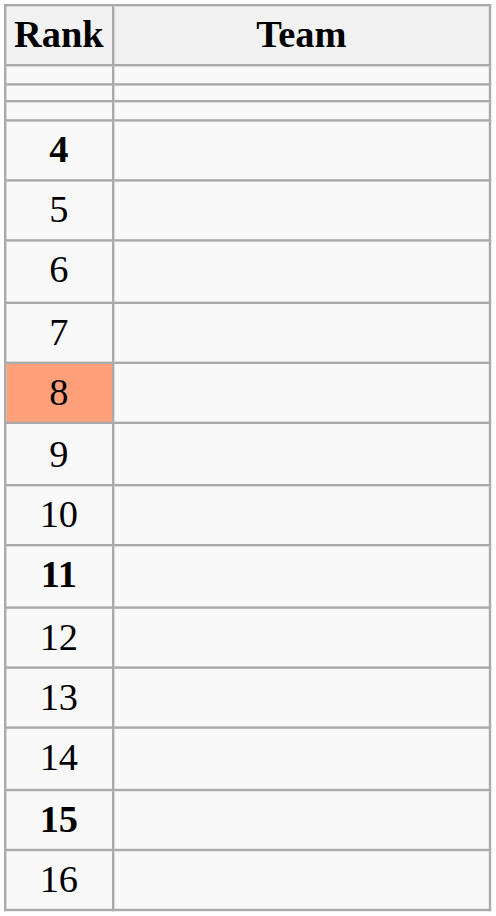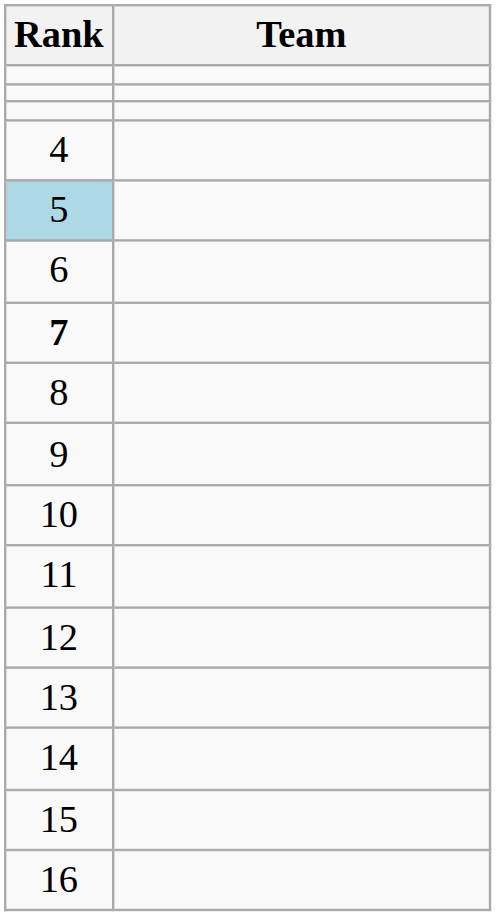row 5 | Rank: bold -> normal
row 6 | Rank: no background -> lightblue background
row 8 | Rank: normal -> bold
row 9 | Rank: lightsalmon background -> no background
row 12 | Rank: bold -> normal
row 16 | Rank: bold -> normal
